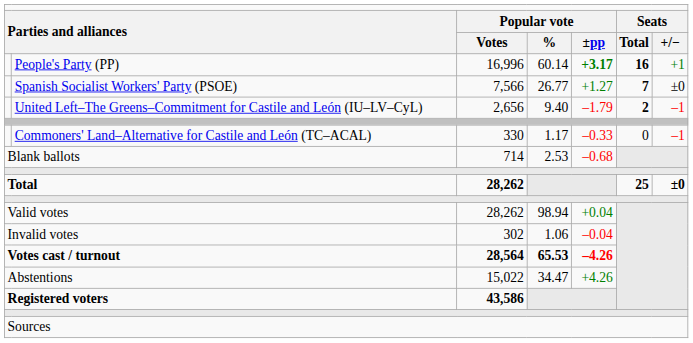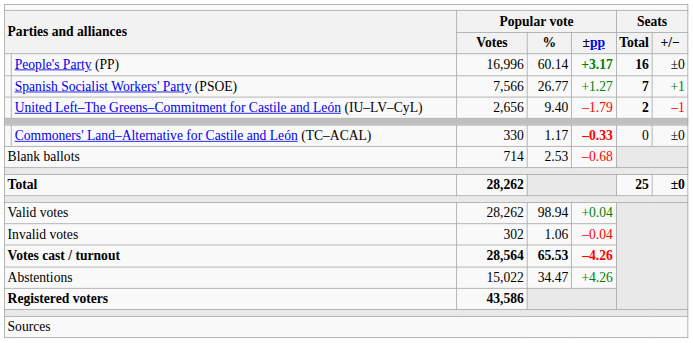People's Party (PP) | column 7: +1 -> ±0
Spanish Socialist Workers' Party (PSOE) | column 7: ±0 -> +1
Commoners' Land–Alternative for Castile and León (TC–ACAL) | column 5: normal -> bold
Commoners' Land–Alternative for Castile and León (TC–ACAL) | column 7: –1 -> ±0
